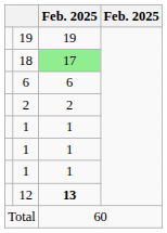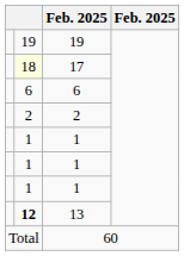18 | column 2: no background -> lightyellow background
18 | column 3: lightgreen background -> no background
12 | column 2: normal -> bold
12 | column 3: bold -> normal
